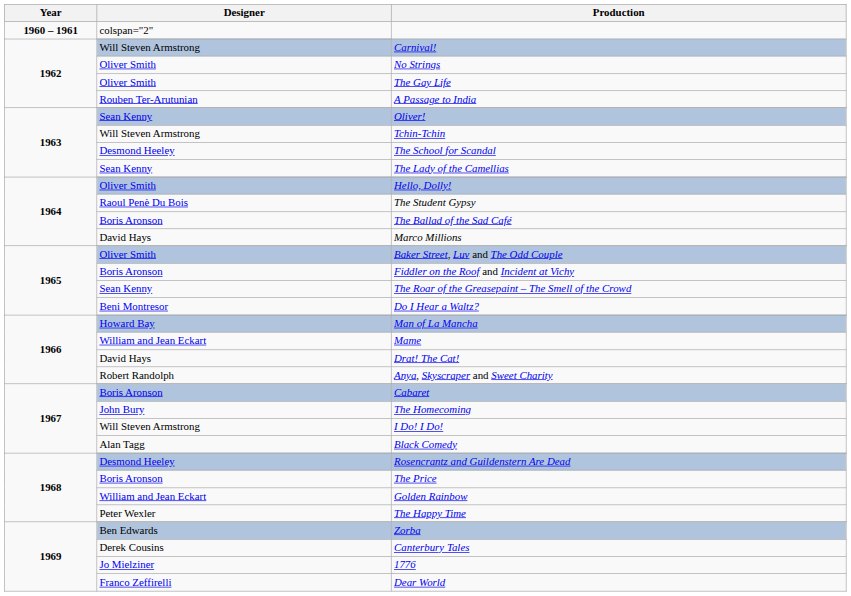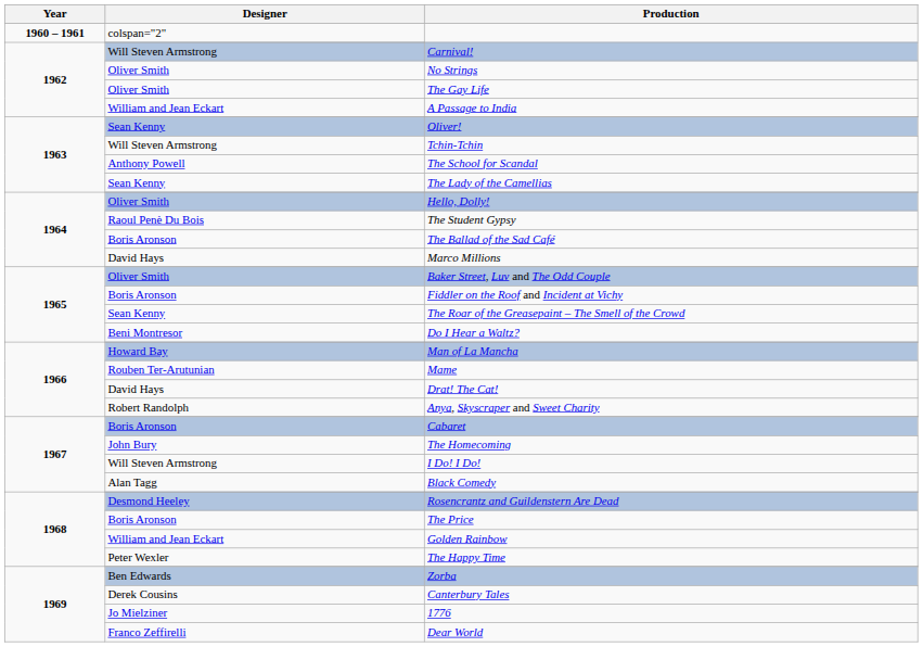A Passage to India | Designer: Rouben Ter-Arutunian -> William and Jean Eckart
The School for Scandal | Designer: Desmond Heeley -> Anthony Powell
Mame | Designer: William and Jean Eckart -> Rouben Ter-Arutunian
